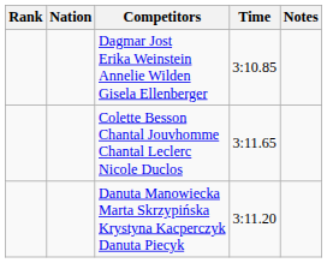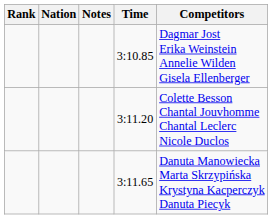columns swapped: Competitors <-> Notes
row 3 | Time: 3:11.65 -> 3:11.20
row 4 | Time: 3:11.20 -> 3:11.65
